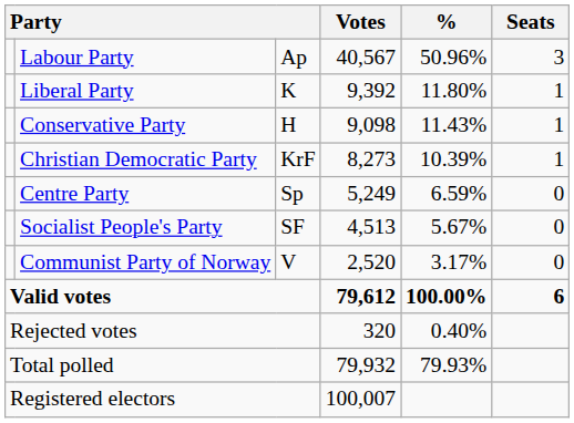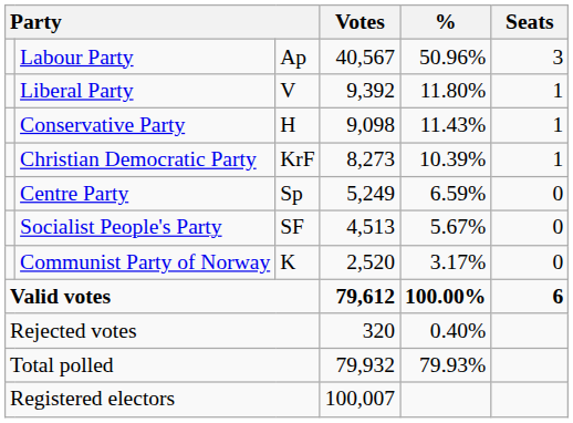Liberal Party | column 3: K -> V
Communist Party of Norway | column 3: V -> K
